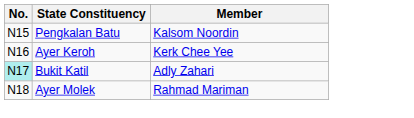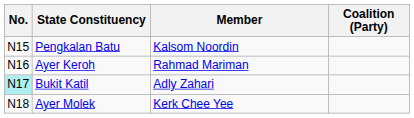+ column: Coalition (Party)
Ayer Keroh | Member: Kerk Chee Yee -> Rahmad Mariman
Ayer Molek | Member: Rahmad Mariman -> Kerk Chee Yee
